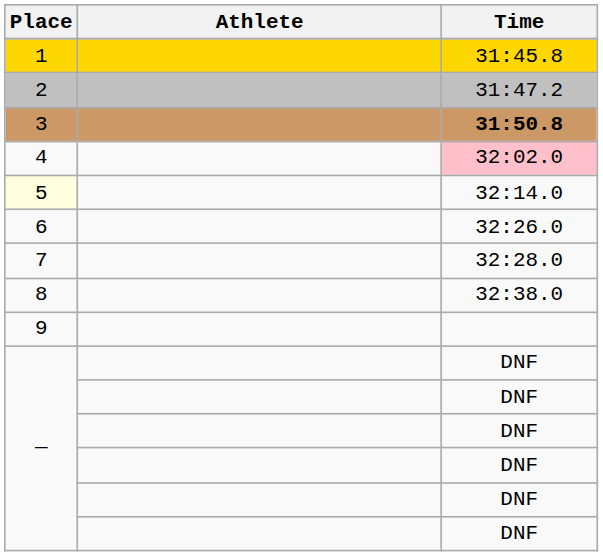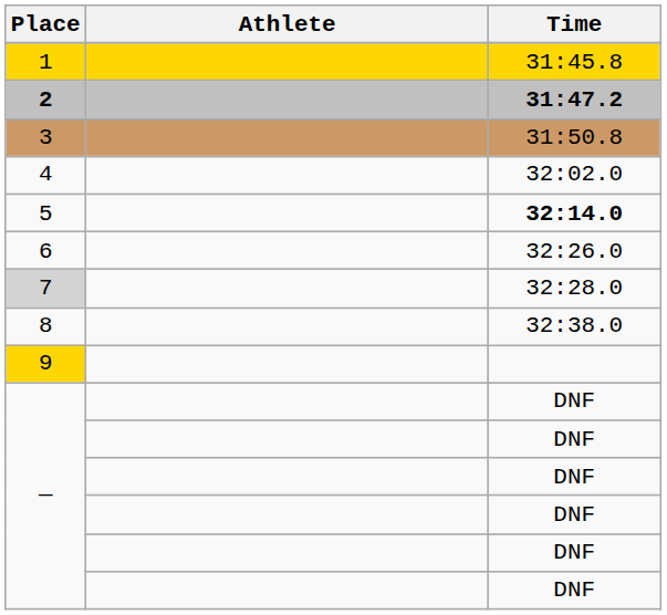2 | Place: normal -> bold
2 | Time: normal -> bold
3 | Time: bold -> normal
4 | Time: pink background -> no background
5 | Place: lightyellow background -> no background
5 | Time: normal -> bold
7 | Place: no background -> lightgrey background
9 | Place: no background -> gold background
